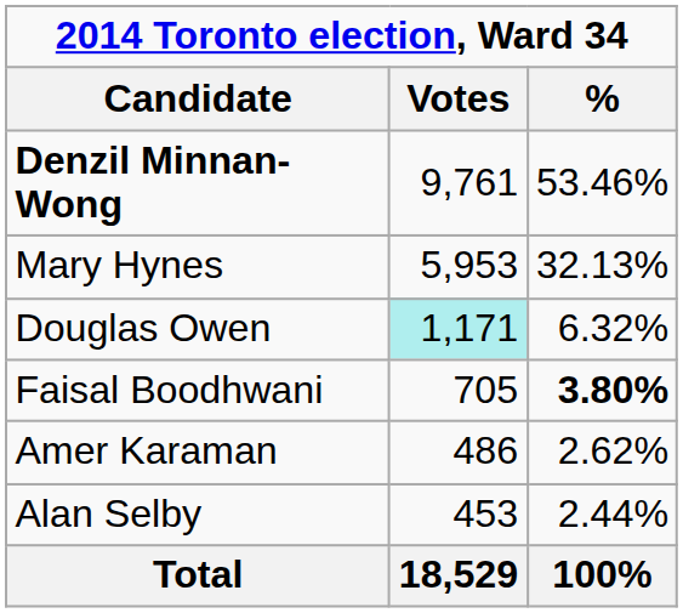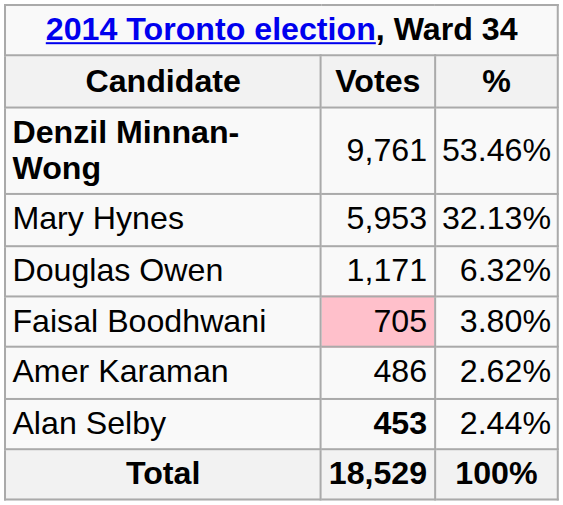Douglas Owen | Votes: paleturquoise background -> no background
Faisal Boodhwani | Votes: no background -> pink background
Faisal Boodhwani | %: bold -> normal
Alan Selby | Votes: normal -> bold
